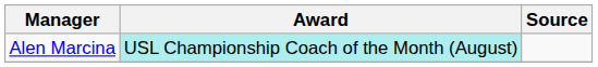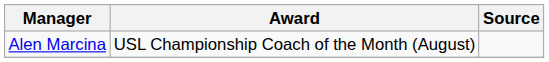Alen Marcina | Award: paleturquoise background -> no background
